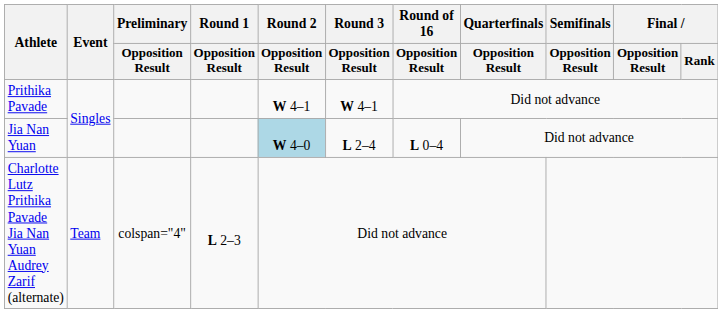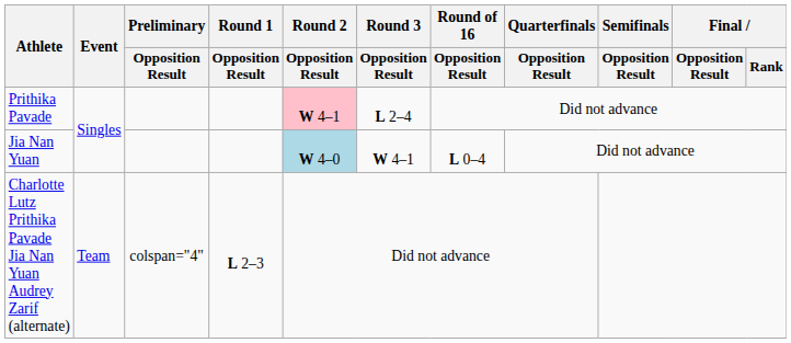Prithika Pavade | Round 2 / Opposition Result: no background -> pink background
Prithika Pavade | Round 3 / Opposition Result: W 4–1 -> L 2–4
Jia Nan Yuan | Round 3 / Opposition Result: L 2–4 -> W 4–1
